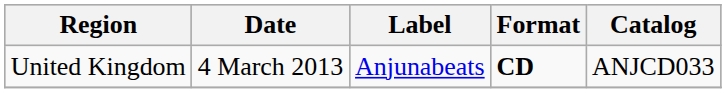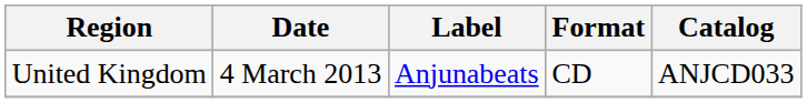United Kingdom | Format: bold -> normal
